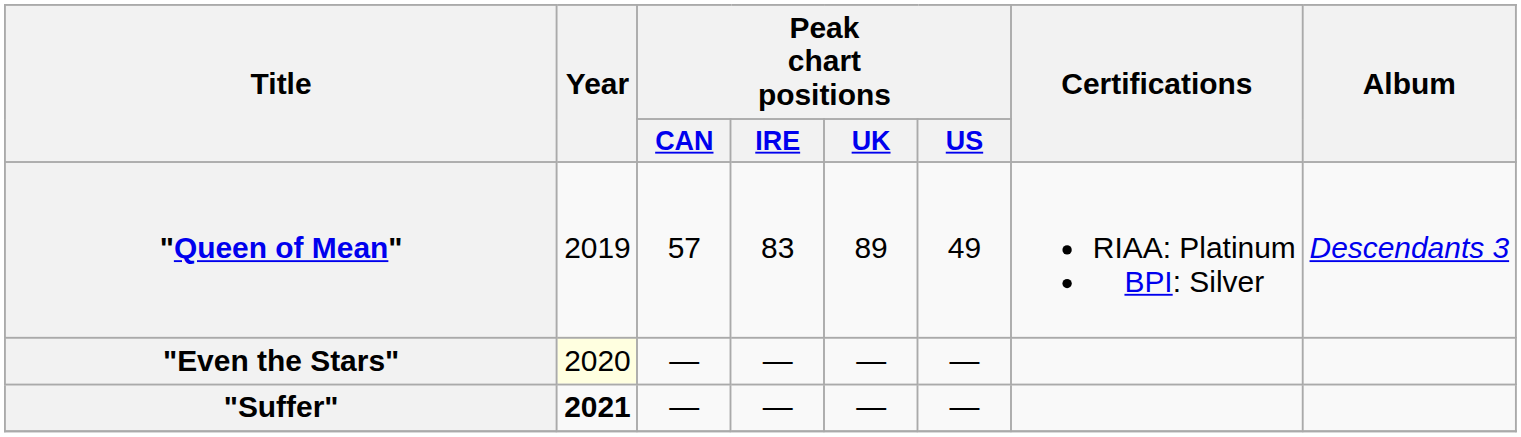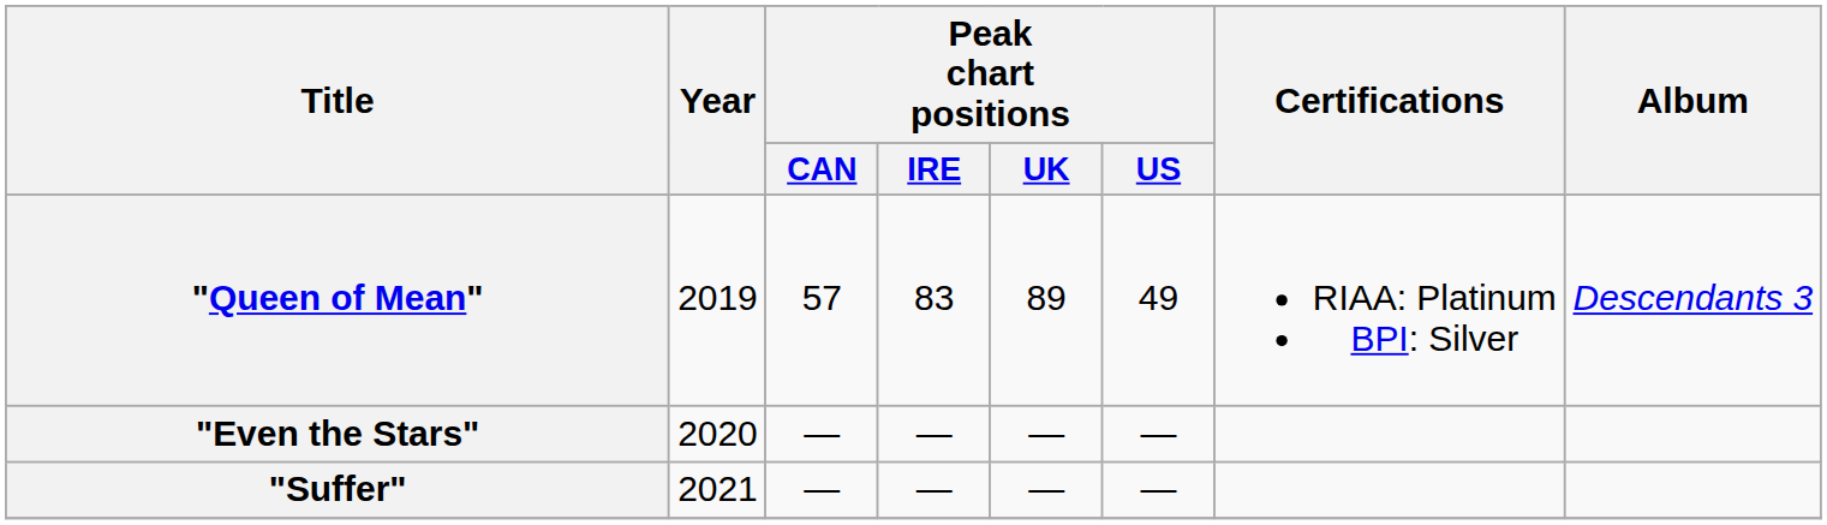"Even the Stars" | Year: lightyellow background -> no background
"Suffer" | Year: bold -> normal
